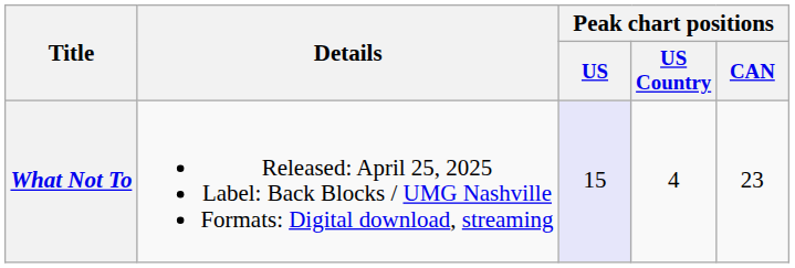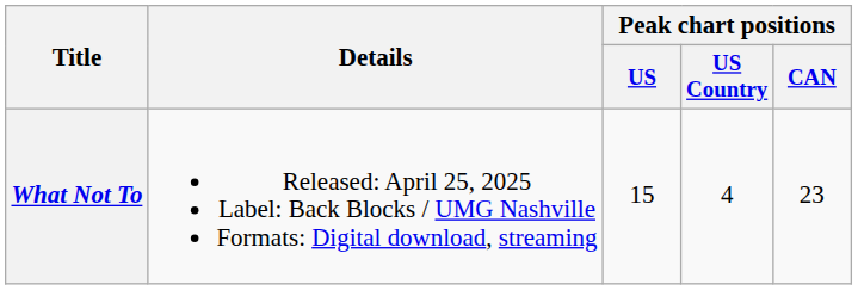What Not To | Peak chart positions / US: lavender background -> no background
